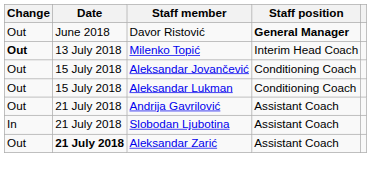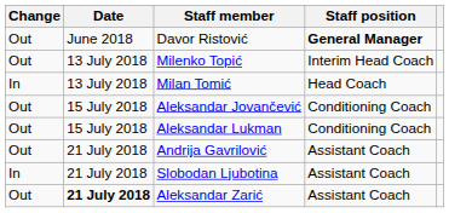Milenko Topić | Change: bold -> normal
+ row: In | 13 July 2018 | Milan Tomić | Head Coach
